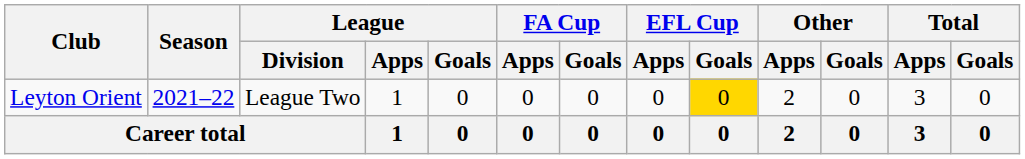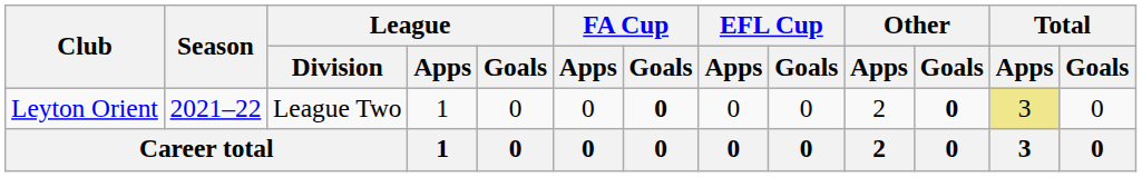Leyton Orient | FA Cup / Goals: normal -> bold
Leyton Orient | EFL Cup / Goals: gold background -> no background
Leyton Orient | Other / Goals: normal -> bold
Leyton Orient | Total / Apps: no background -> khaki background
